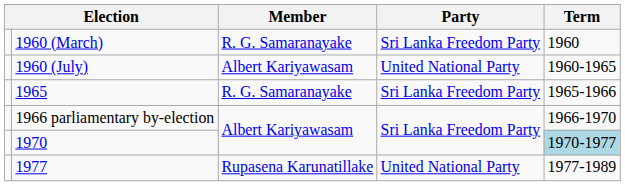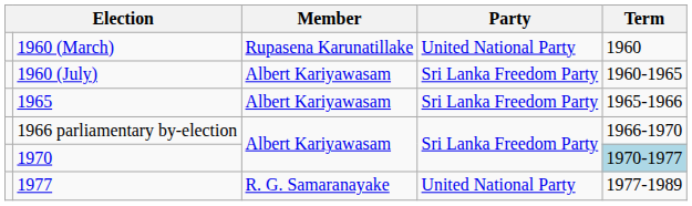1960 (March) | Member: R. G. Samaranayake -> Rupasena Karunatillake
1960 (March) | Party: Sri Lanka Freedom Party -> United National Party
1960 (July) | Party: United National Party -> Sri Lanka Freedom Party
1965 | Member: R. G. Samaranayake -> Albert Kariyawasam
1977 | Member: Rupasena Karunatillake -> R. G. Samaranayake
